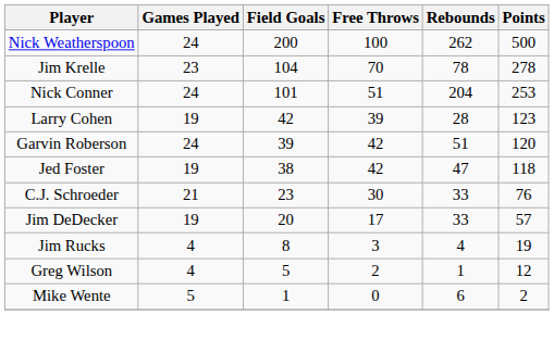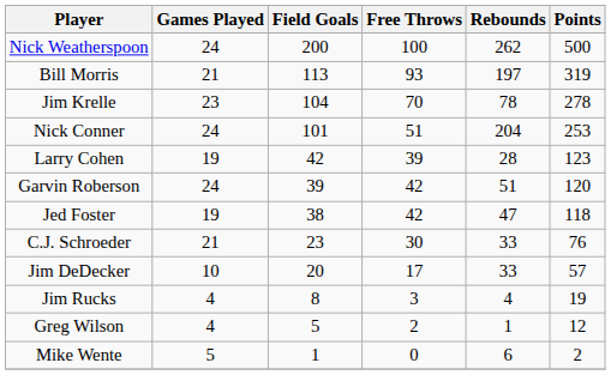+ row: Bill Morris | 21 | 113 | 93 | 197 | 319
Jim DeDecker | Games Played: 19 -> 10
